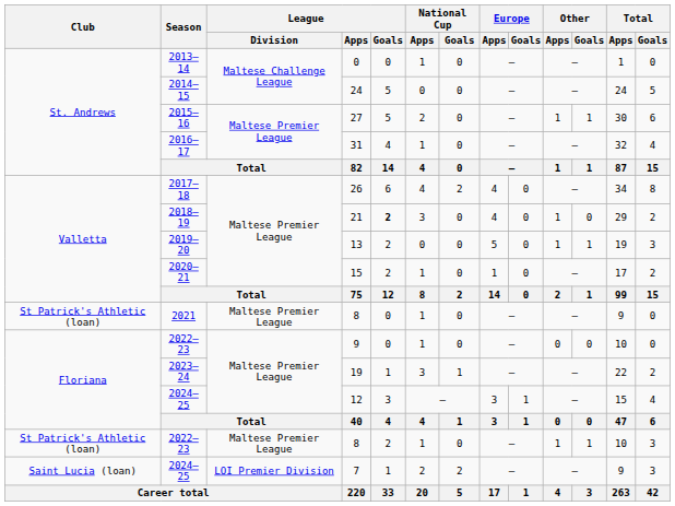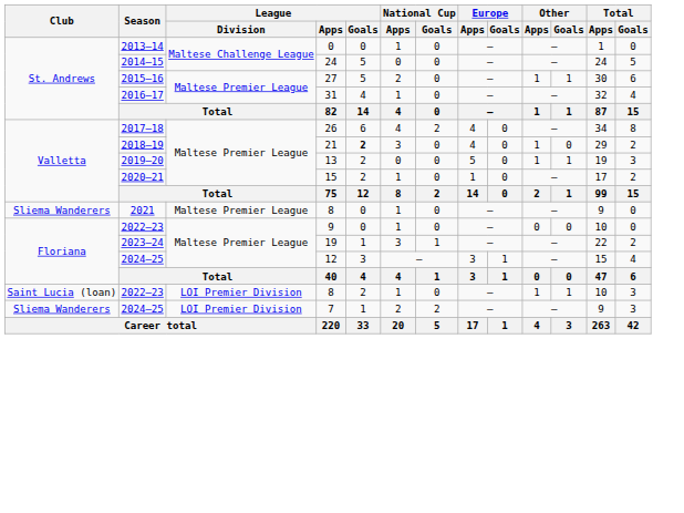2021 / 8 | Club: St Patrick's Athletic (loan) -> Sliema Wanderers
2022–23 / 8 | Club: St Patrick's Athletic (loan) -> Saint Lucia (loan)
2022–23 / 8 | League / Division: Maltese Premier League -> LOI Premier Division
7 | Club: Saint Lucia (loan) -> Sliema Wanderers
